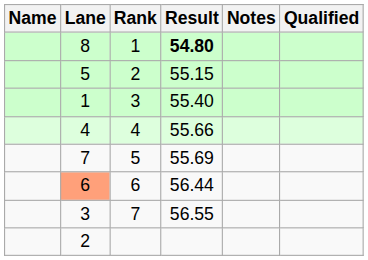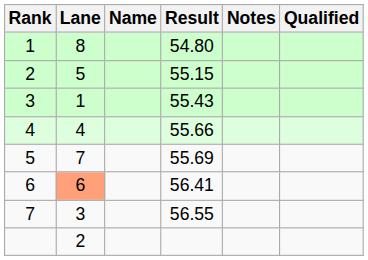columns swapped: Rank <-> Name
row 2 | Result: bold -> normal
row 4 | Result: 55.40 -> 55.43
row 7 | Result: 56.44 -> 56.41
